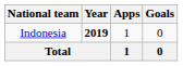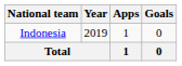Indonesia | Year: bold -> normal
